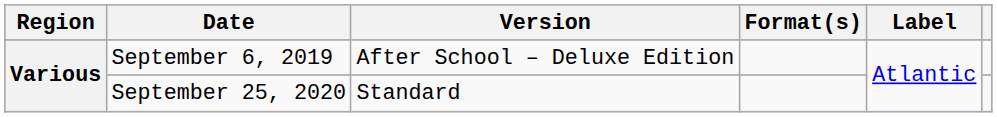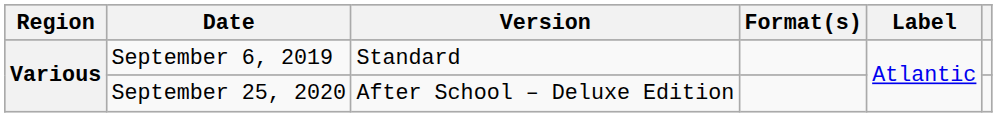September 6, 2019 | Version: After School – Deluxe Edition -> Standard
September 25, 2020 | Version: Standard -> After School – Deluxe Edition
